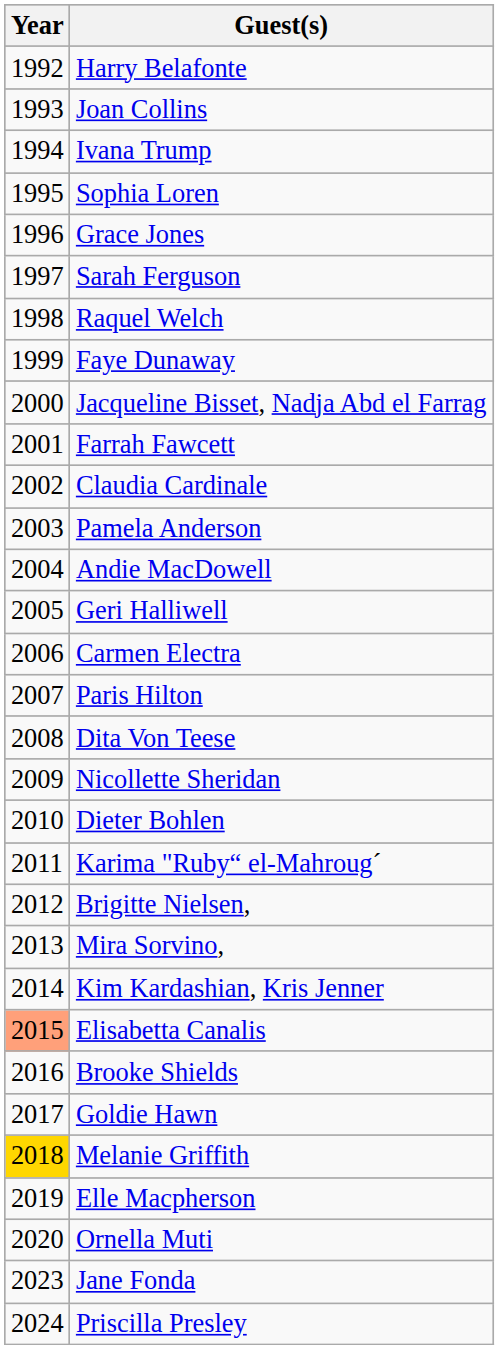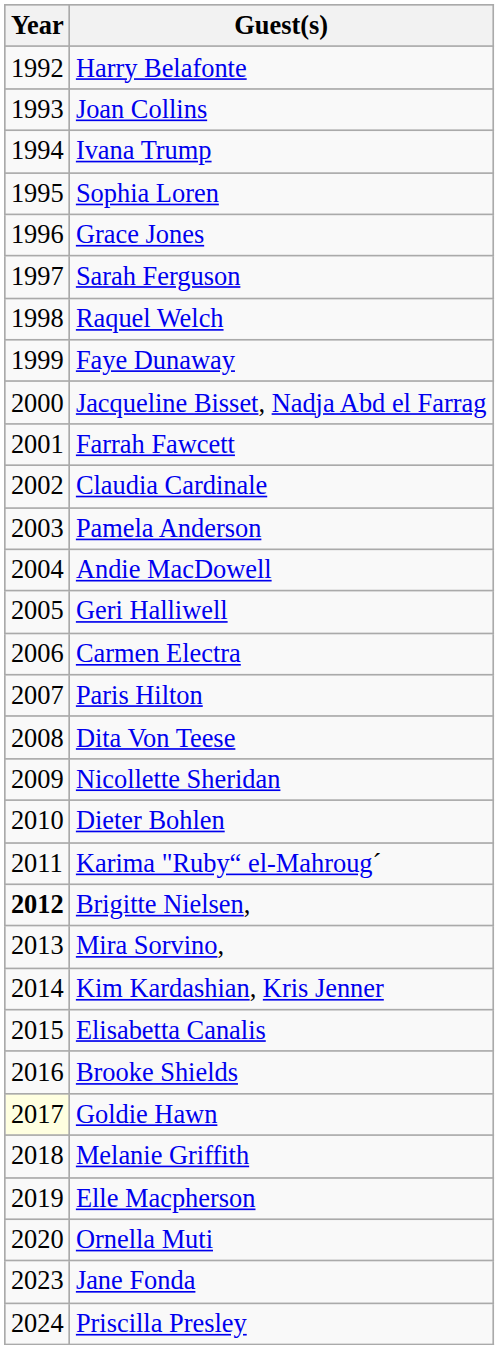Brigitte Nielsen, | Year: normal -> bold
Elisabetta Canalis | Year: lightsalmon background -> no background
Goldie Hawn | Year: no background -> lightyellow background
Melanie Griffith | Year: gold background -> no background
